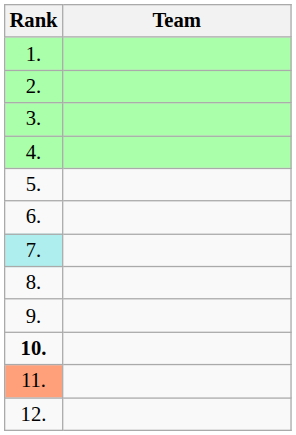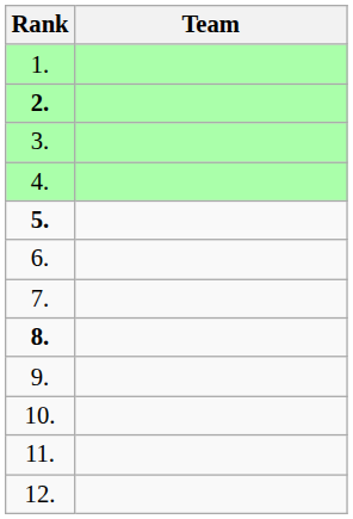2. | Rank: normal -> bold
5. | Rank: normal -> bold
7. | Rank: paleturquoise background -> no background
8. | Rank: normal -> bold
10. | Rank: bold -> normal
11. | Rank: lightsalmon background -> no background
